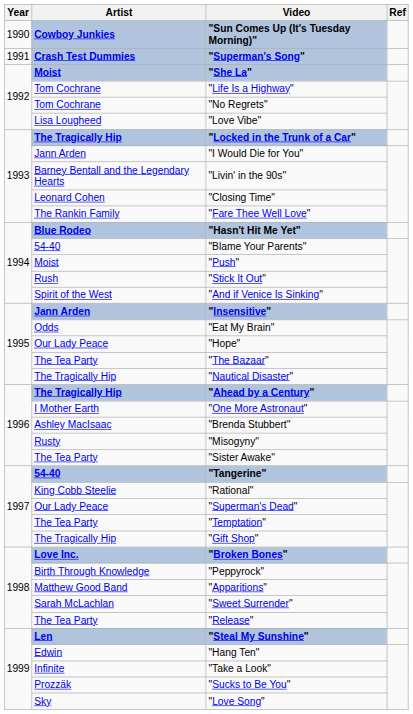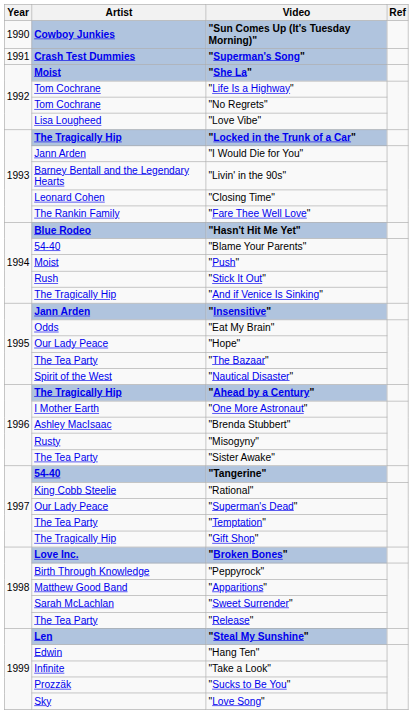"And if Venice Is Sinking" | Artist: Spirit of the West -> The Tragically Hip
"Nautical Disaster" | Artist: The Tragically Hip -> Spirit of the West
